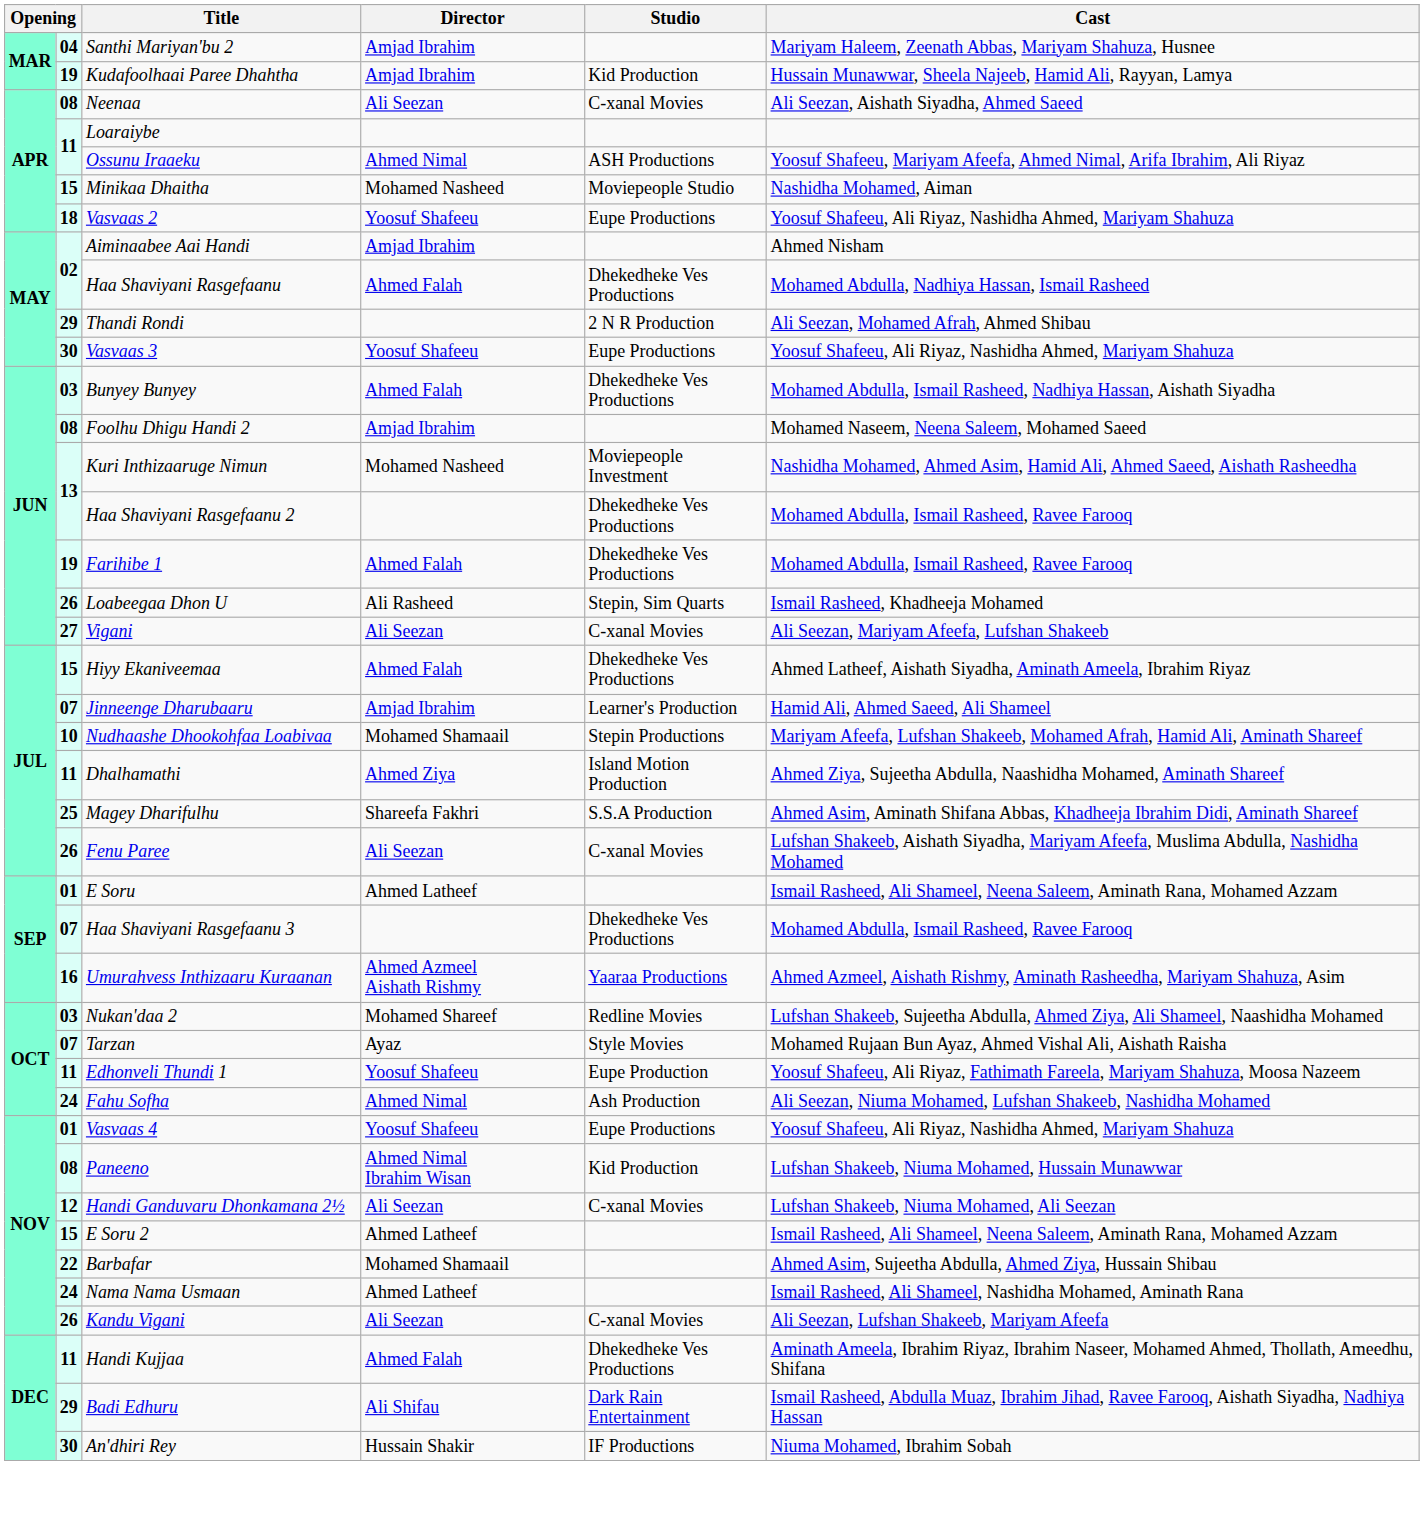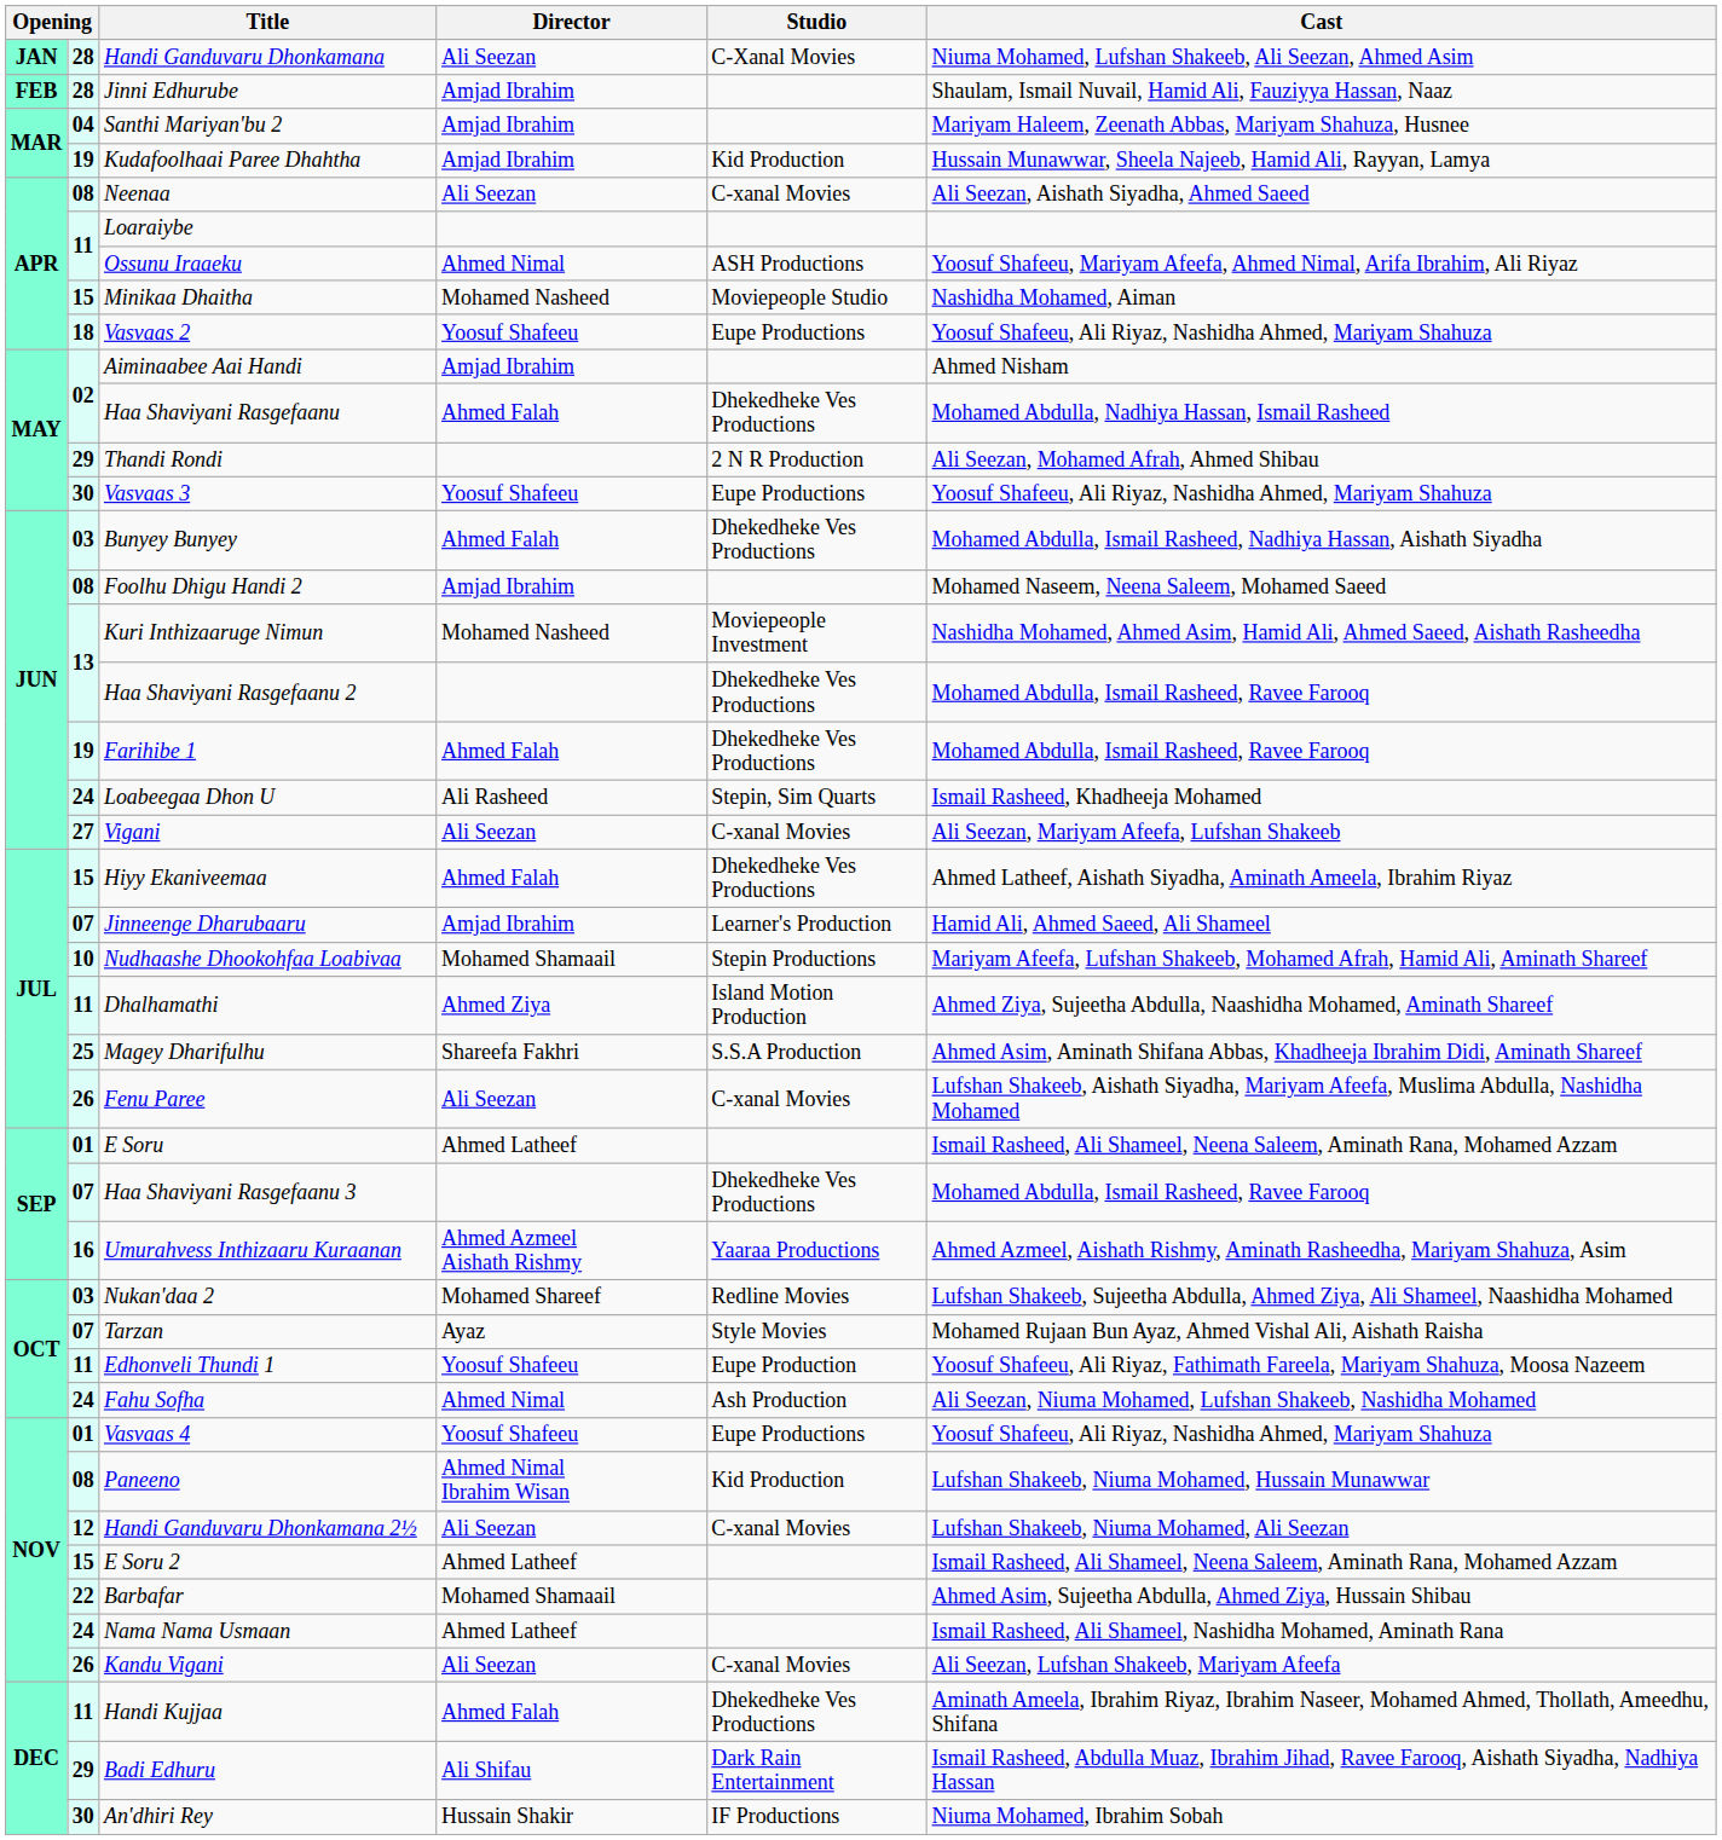+ row: JAN | 28 | Handi Ganduvaru Dhonkamana | Ali Seezan | C-Xanal Movies | Niuma Mohamed, Lufshan Shakeeb, Ali Seezan, Ahmed Asim
+ row: FEB | 28 | Jinni Edhurube | Amjad Ibrahim | Shaulam, Ismail Nuvail, Hamid Ali, Fauziyya Hassan, Naaz
Loabeegaa Dhon U | column 2: 26 -> 24
